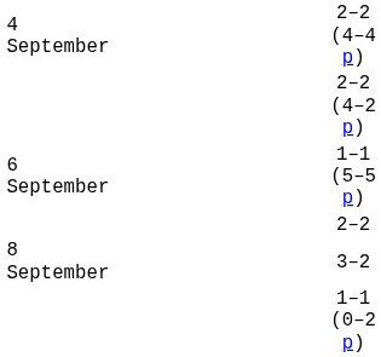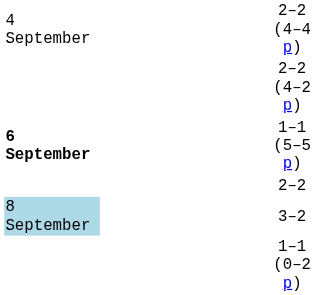1–1 (5–5 p) | column 1: normal -> bold
3–2 | column 1: no background -> lightblue background
